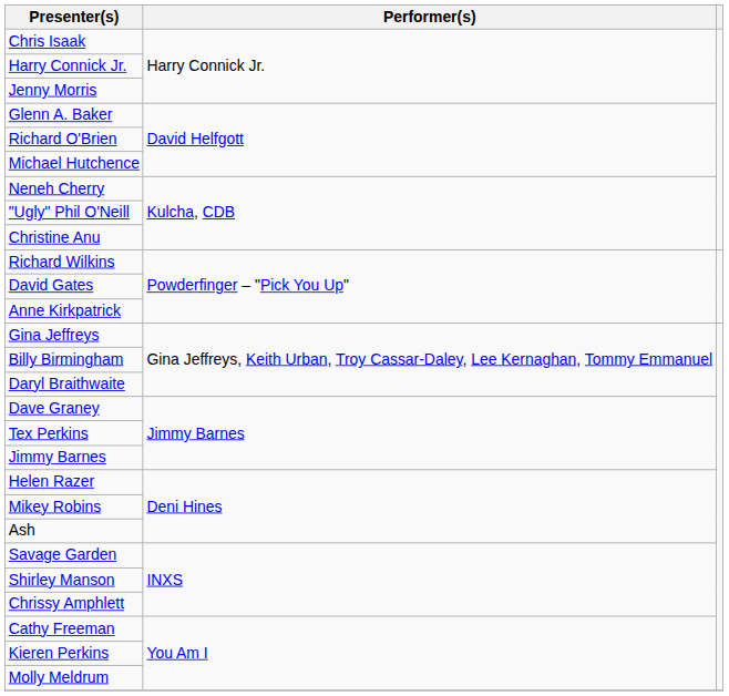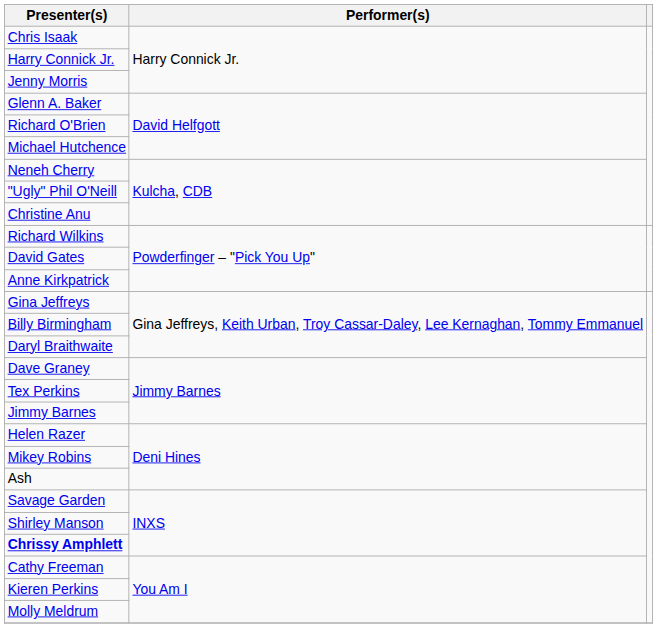Chrissy Amphlett | Presenter(s): normal -> bold
